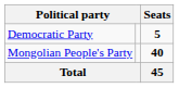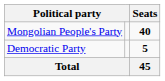rows swapped: Mongolian People's Party <-> Democratic Party
